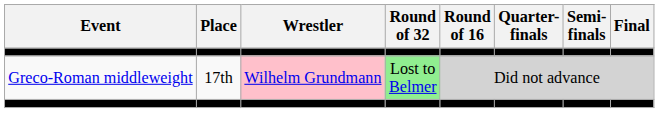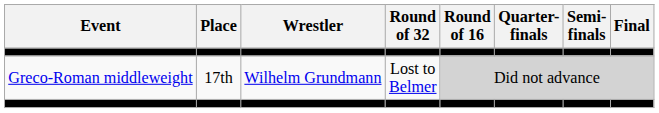Greco-Roman middleweight | Wrestler: pink background -> no background
Greco-Roman middleweight | Round of 32: lightgreen background -> no background
